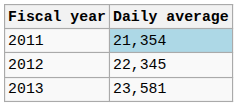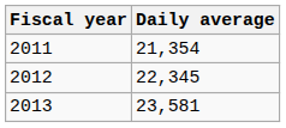2011 | Daily average: lightblue background -> no background
